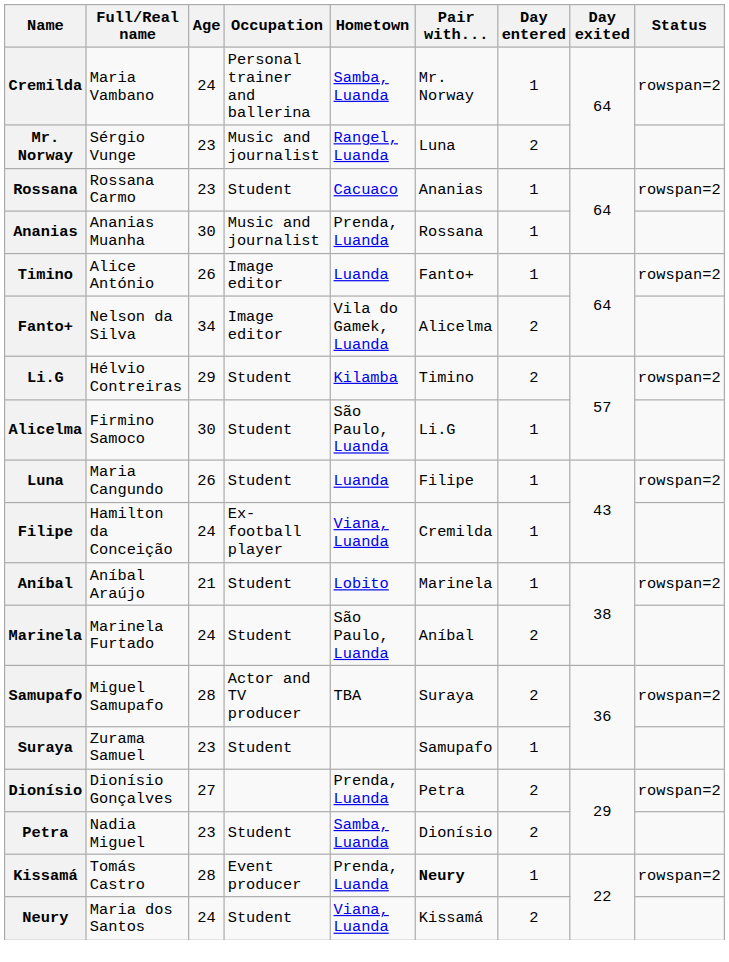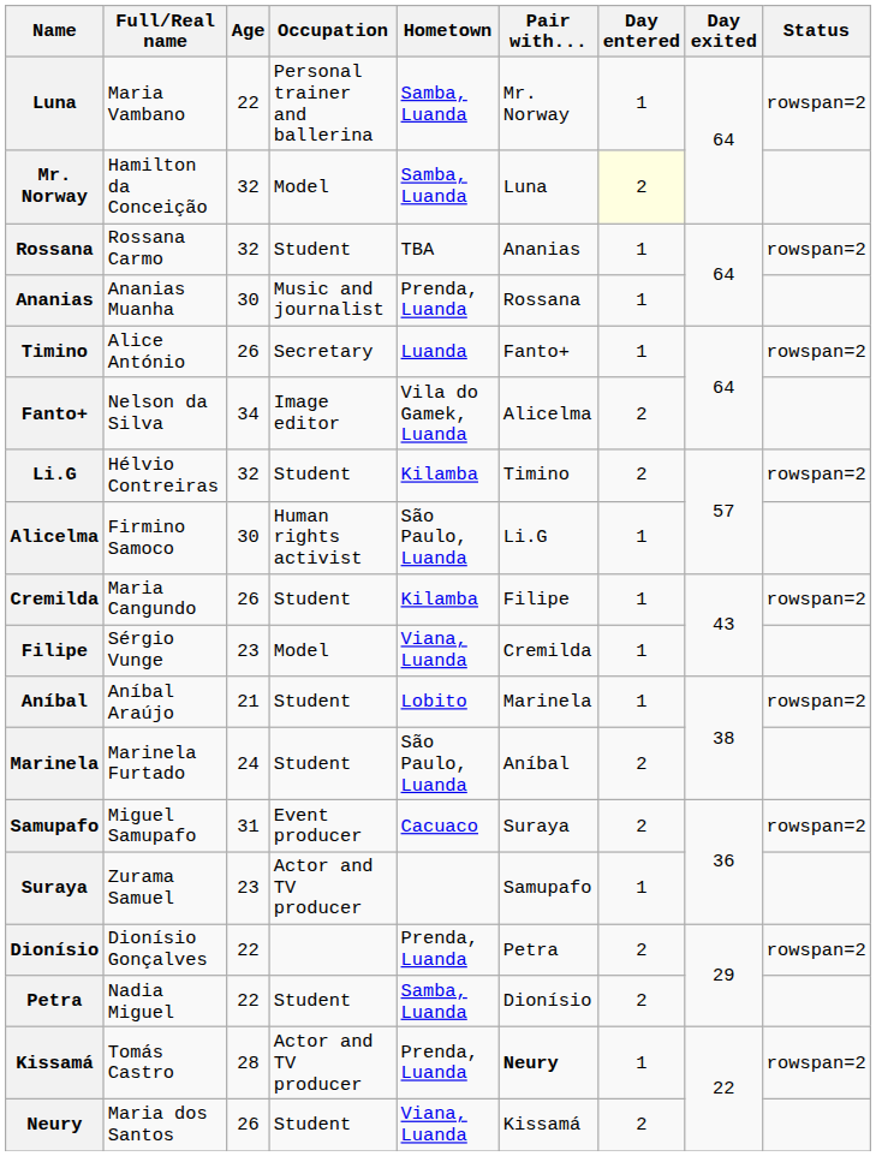row 2 | Name: Cremilda -> Luna
row 2 | Age: 24 -> 22
row 3 | Full/Real name: Sérgio Vunge -> Hamilton da Conceição
row 3 | Age: 23 -> 32
row 3 | Occupation: Music and journalist -> Model
row 3 | Hometown: Rangel, Luanda -> Samba, Luanda
row 3 | Day entered: no background -> lightyellow background
row 4 | Age: 23 -> 32
row 4 | Hometown: Cacuaco -> TBA
row 6 | Occupation: Image editor -> Secretary
row 8 | Age: 29 -> 32
row 9 | Occupation: Student -> Human rights activist
row 10 | Name: Luna -> Cremilda
row 10 | Hometown: Luanda -> Kilamba
row 11 | Full/Real name: Hamilton da Conceição -> Sérgio Vunge
row 11 | Age: 24 -> 23
row 11 | Occupation: Ex-football player -> Model
row 14 | Age: 28 -> 31
row 14 | Occupation: Actor and TV producer -> Event producer
row 14 | Hometown: TBA -> Cacuaco
row 15 | Occupation: Student -> Actor and TV producer
row 16 | Age: 27 -> 22
row 17 | Age: 23 -> 22
row 18 | Occupation: Event producer -> Actor and TV producer
row 19 | Age: 24 -> 26
